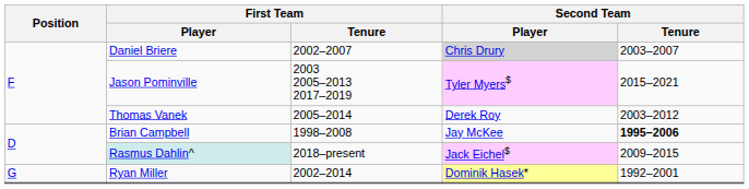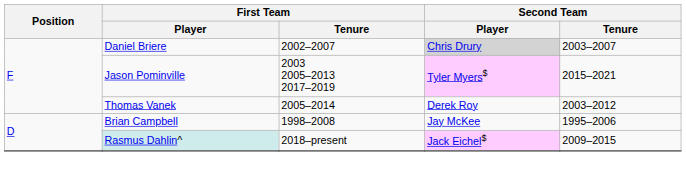Brian Campbell | Second Team / Tenure: bold -> normal
- row: G | Ryan Miller | 2002–2014 | Dominik Hasek* | 1992–2001
